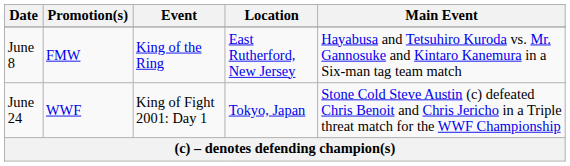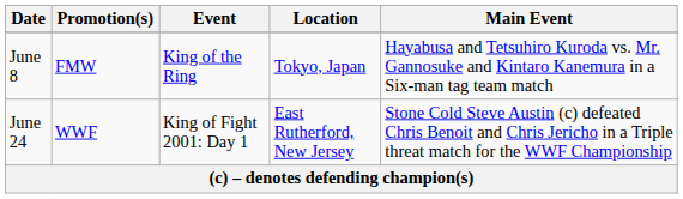June 8 | Location: East Rutherford, New Jersey -> Tokyo, Japan
June 24 | Location: Tokyo, Japan -> East Rutherford, New Jersey
